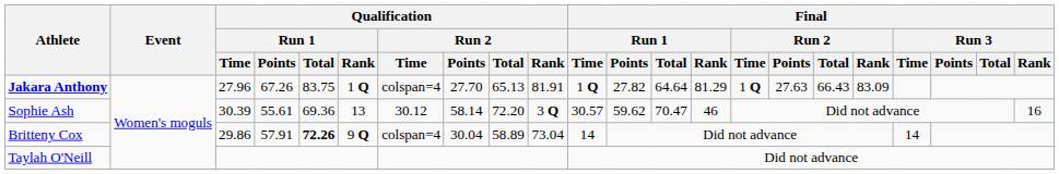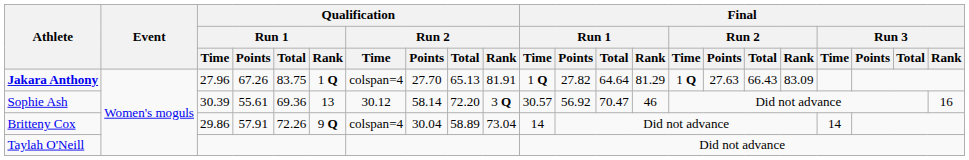Sophie Ash | Final / Run 1 / Points: 59.62 -> 56.92
Britteny Cox | Qualification / Run 1 / Total: bold -> normal
